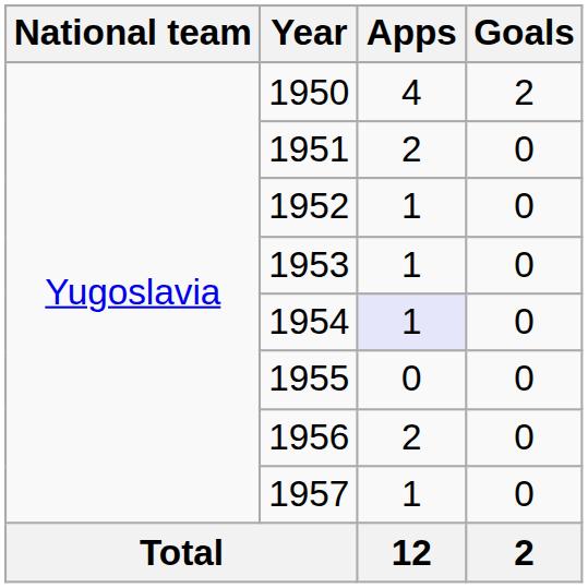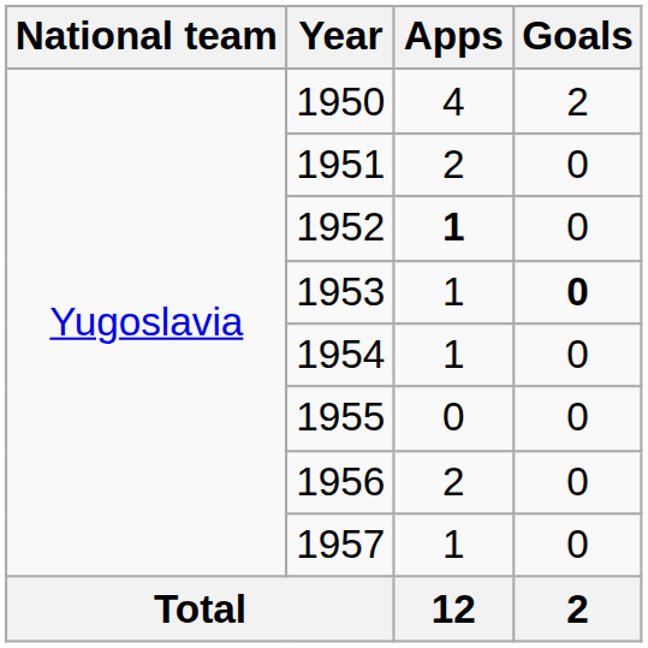1952 | Apps: normal -> bold
1953 | Goals: normal -> bold
1954 | Apps: lavender background -> no background
